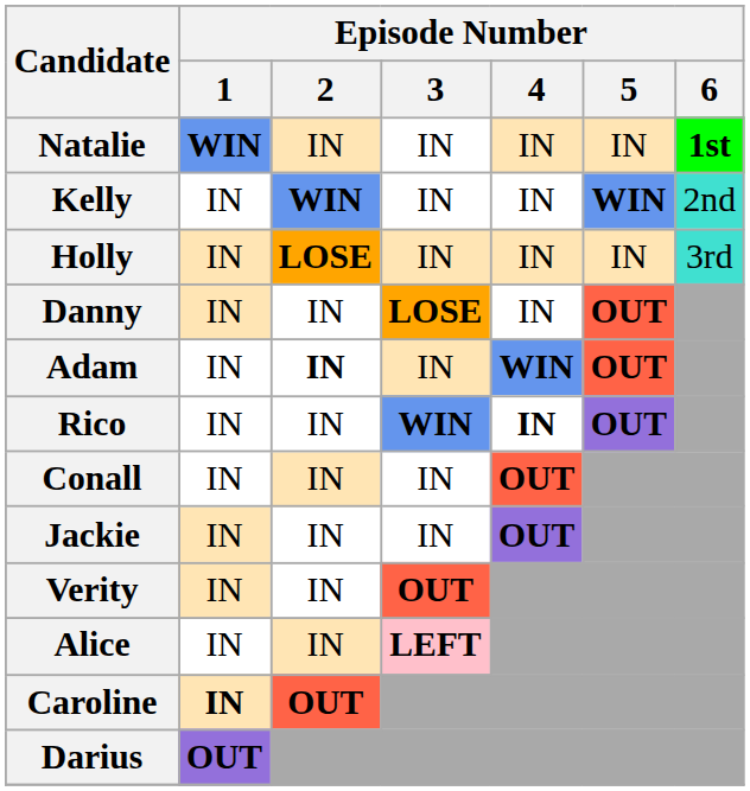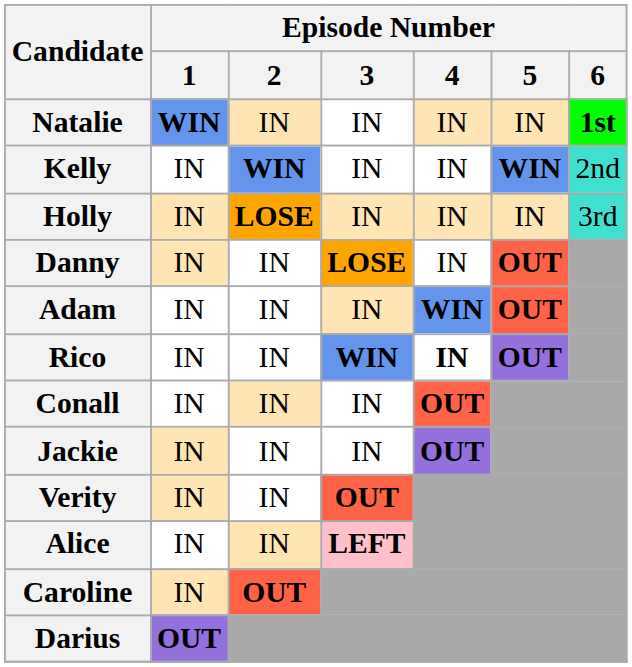Adam | Episode Number / 2: bold -> normal
Caroline | Episode Number / 1: bold -> normal
